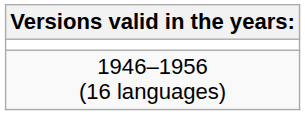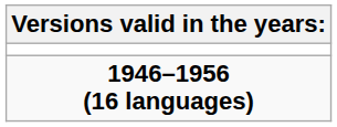row 3 | column 1: normal -> bold
